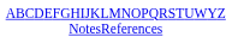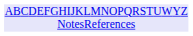row 1 | column 1: no background -> lavender background
